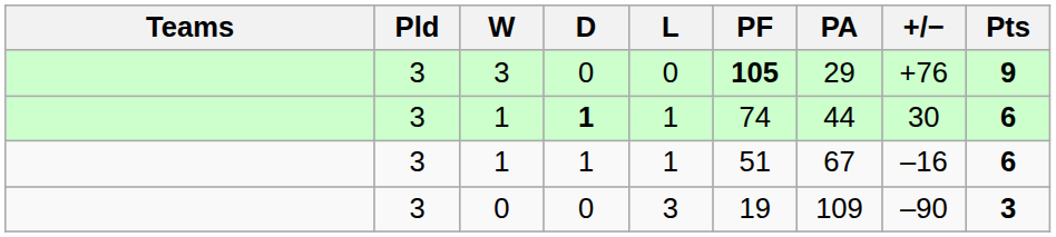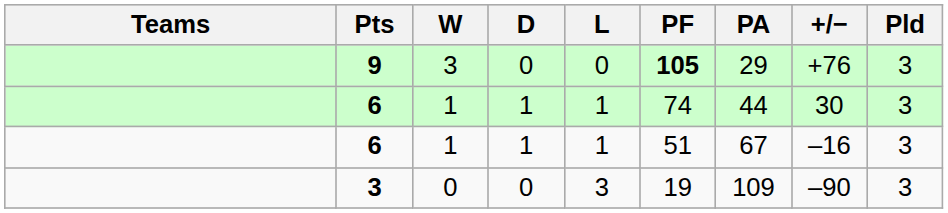columns swapped: Pld <-> Pts
row 3 | D: bold -> normal
